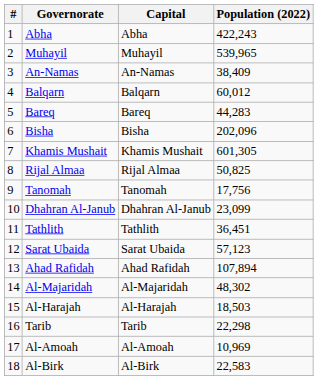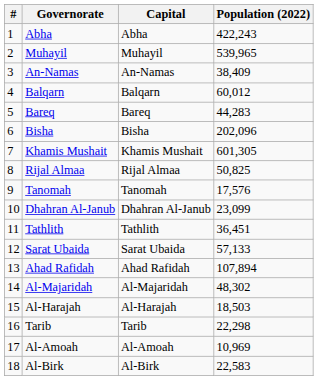row 10 | Population (2022): 17,756 -> 17,576
row 13 | Population (2022): 57,123 -> 57,133
